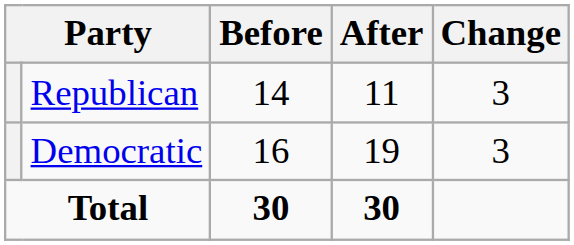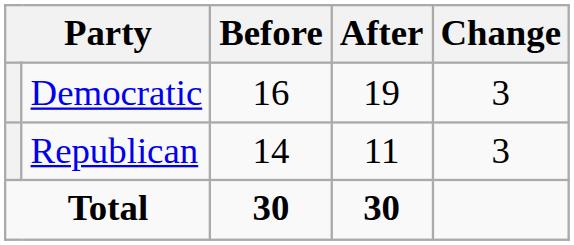rows swapped: Democratic <-> Republican
